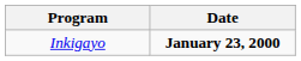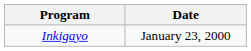Inkigayo | Date: bold -> normal
